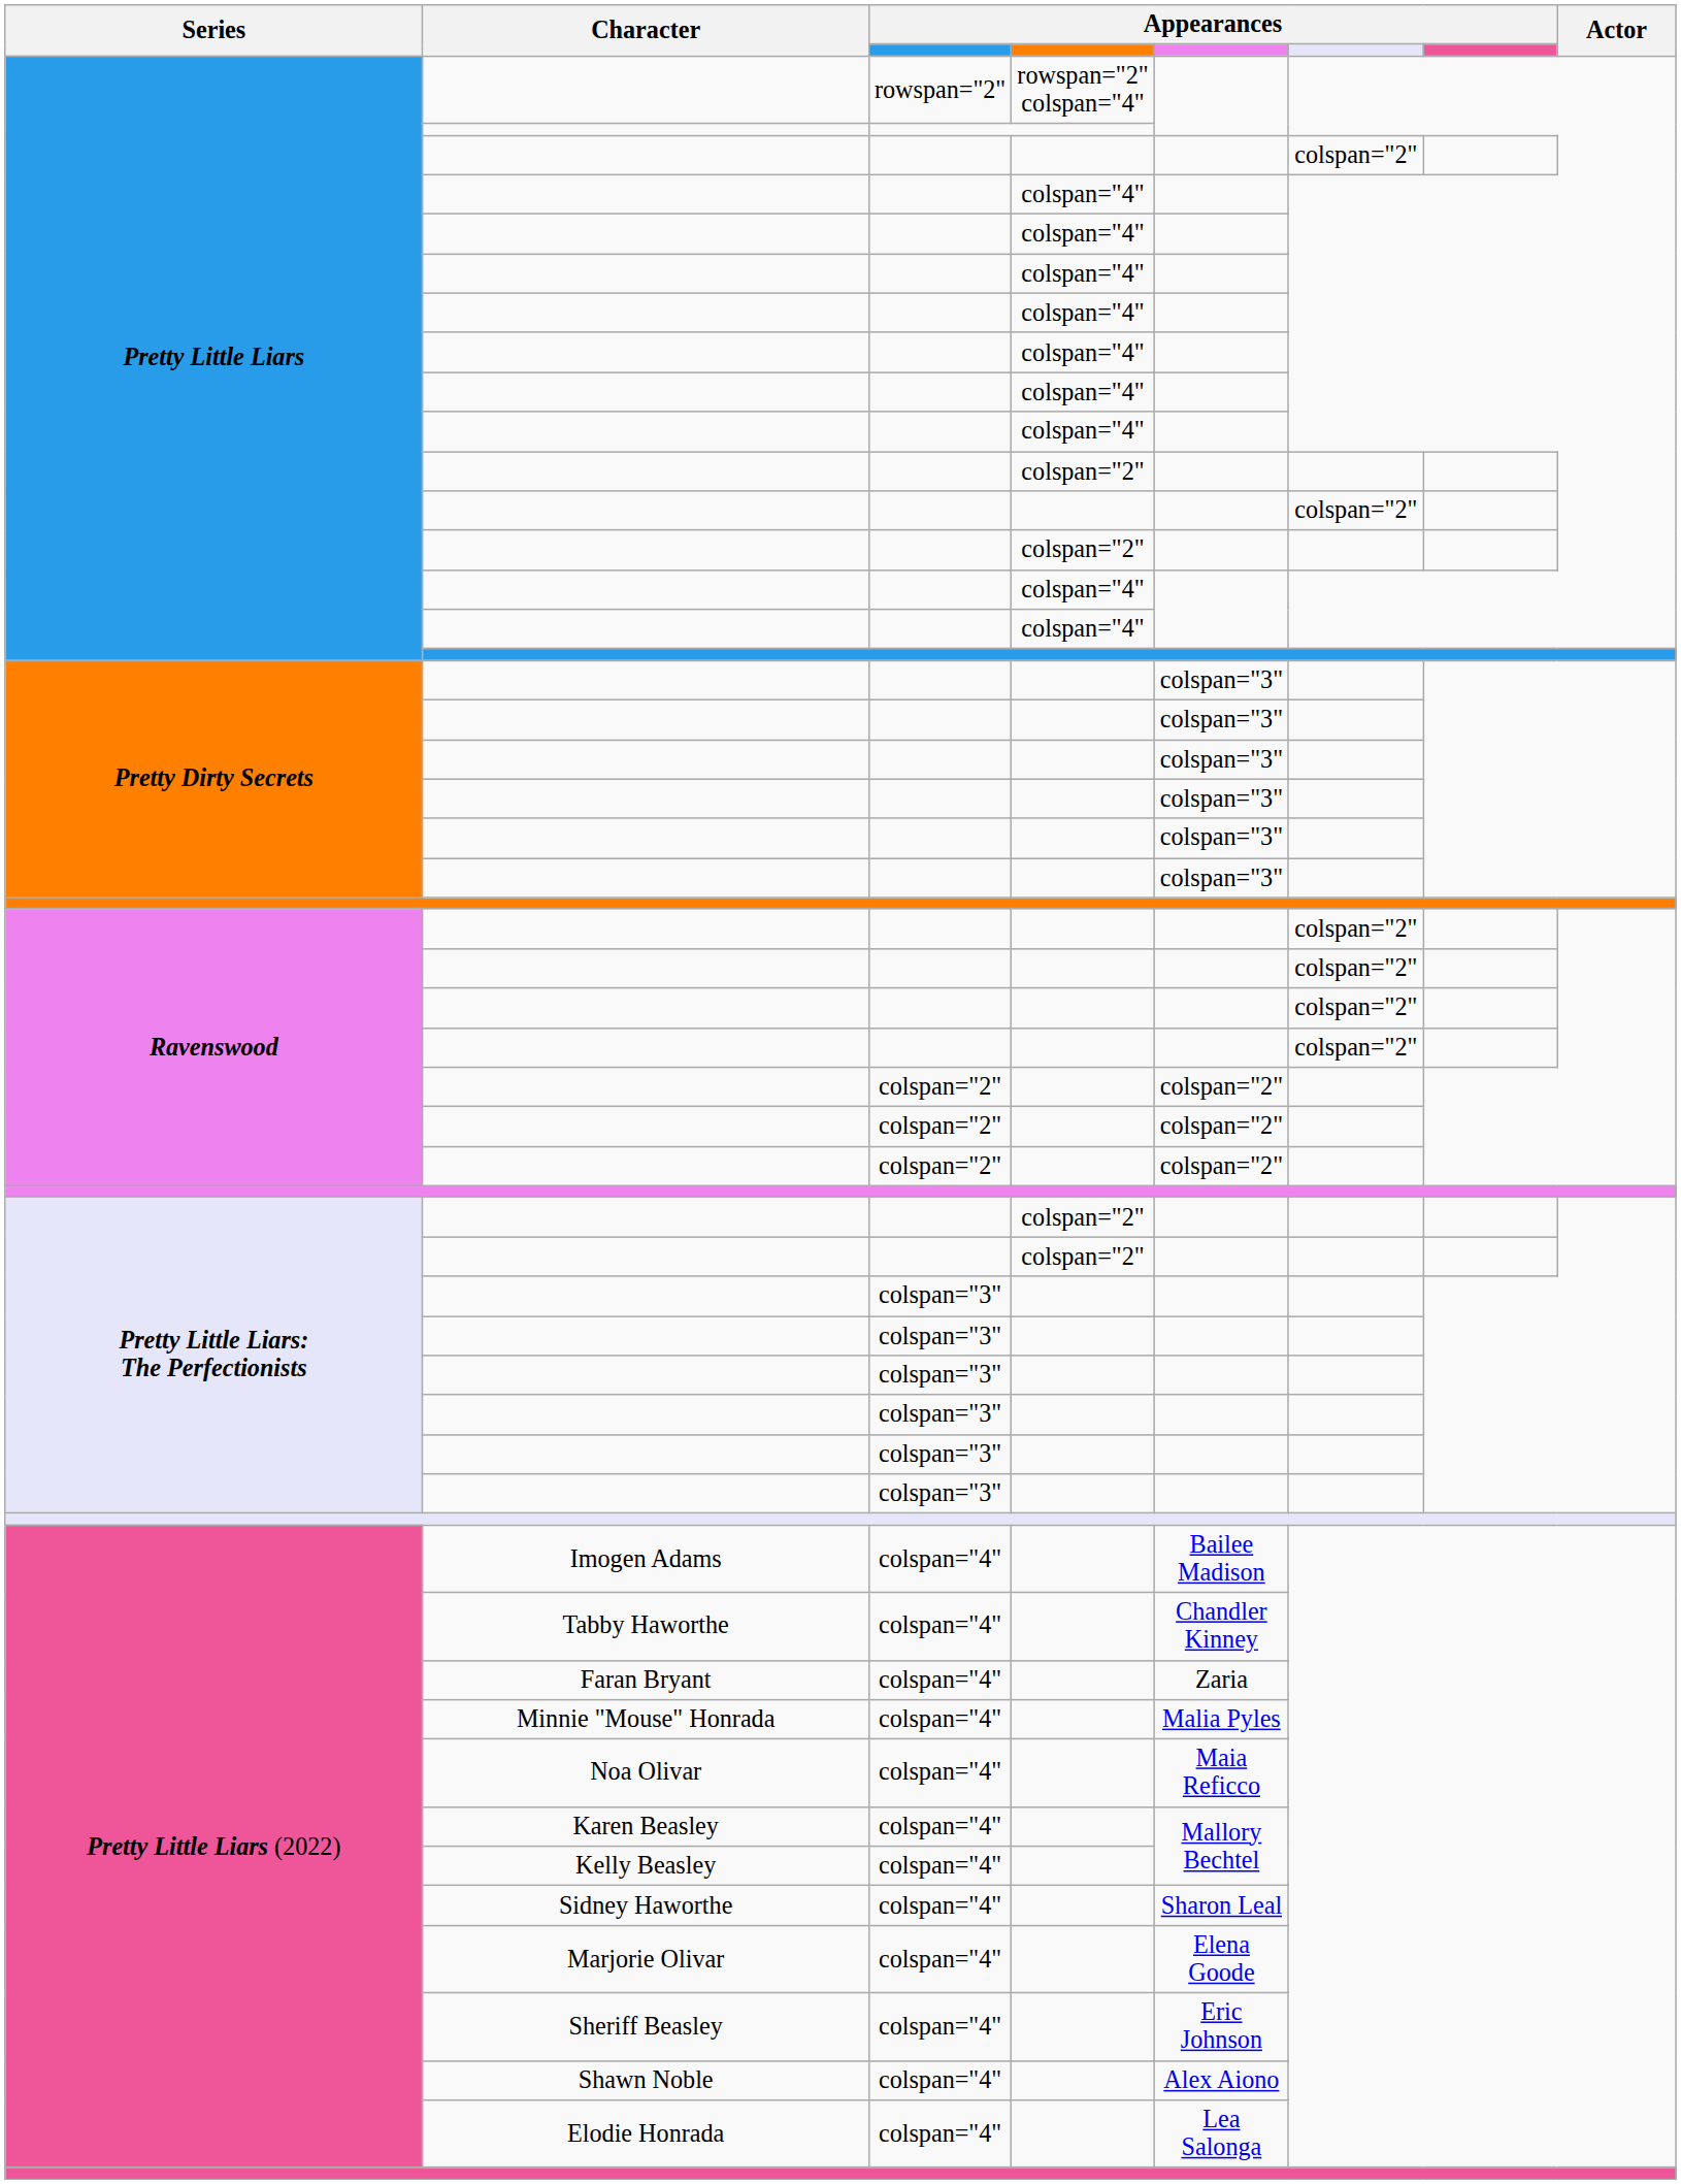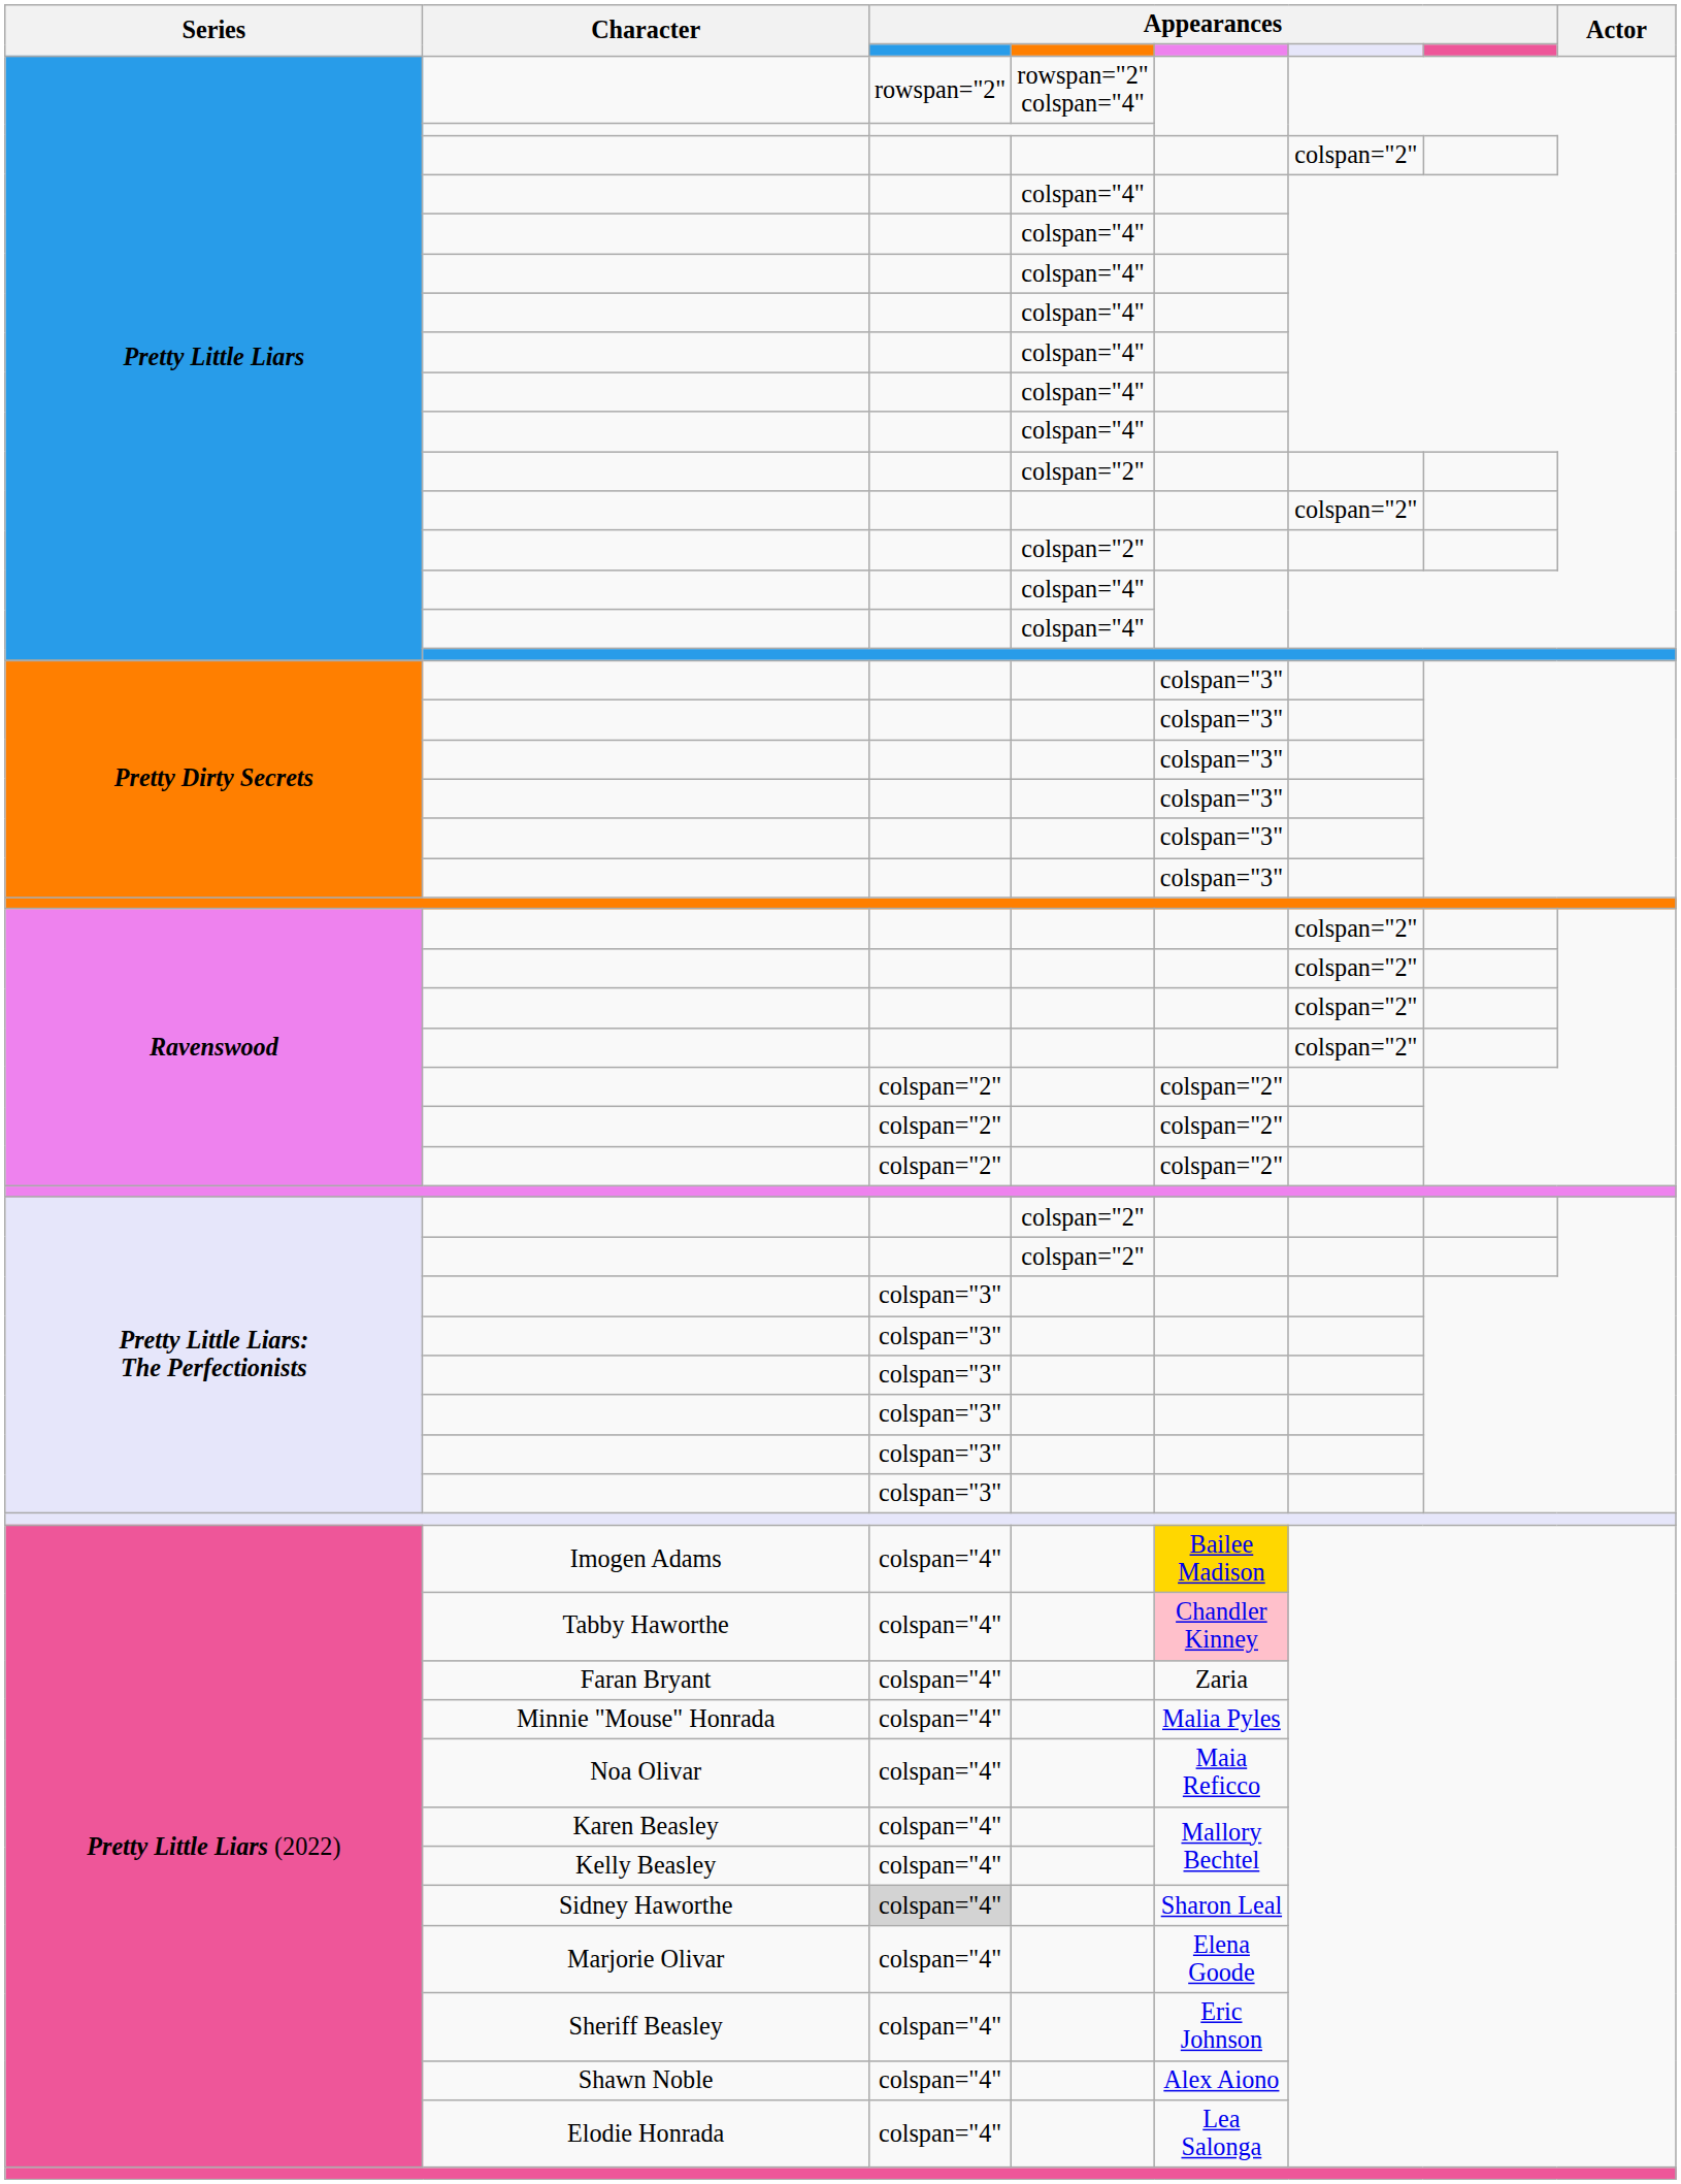Imogen Adams | column 5: no background -> gold background
Tabby Haworthe | column 5: no background -> pink background
Sidney Haworthe | column 3: no background -> lightgrey background
